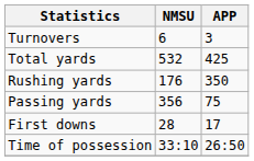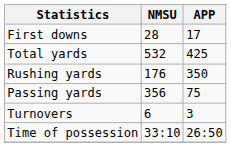rows swapped: First downs <-> Turnovers
